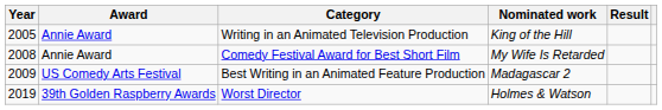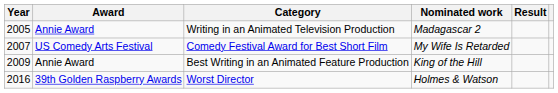Writing in an Animated Television Production | Nominated work: King of the Hill -> Madagascar 2
Comedy Festival Award for Best Short Film | Year: 2008 -> 2007
Comedy Festival Award for Best Short Film | Award: Annie Award -> US Comedy Arts Festival
Best Writing in an Animated Feature Production | Award: US Comedy Arts Festival -> Annie Award
Best Writing in an Animated Feature Production | Nominated work: Madagascar 2 -> King of the Hill
Worst Director | Year: 2019 -> 2016
